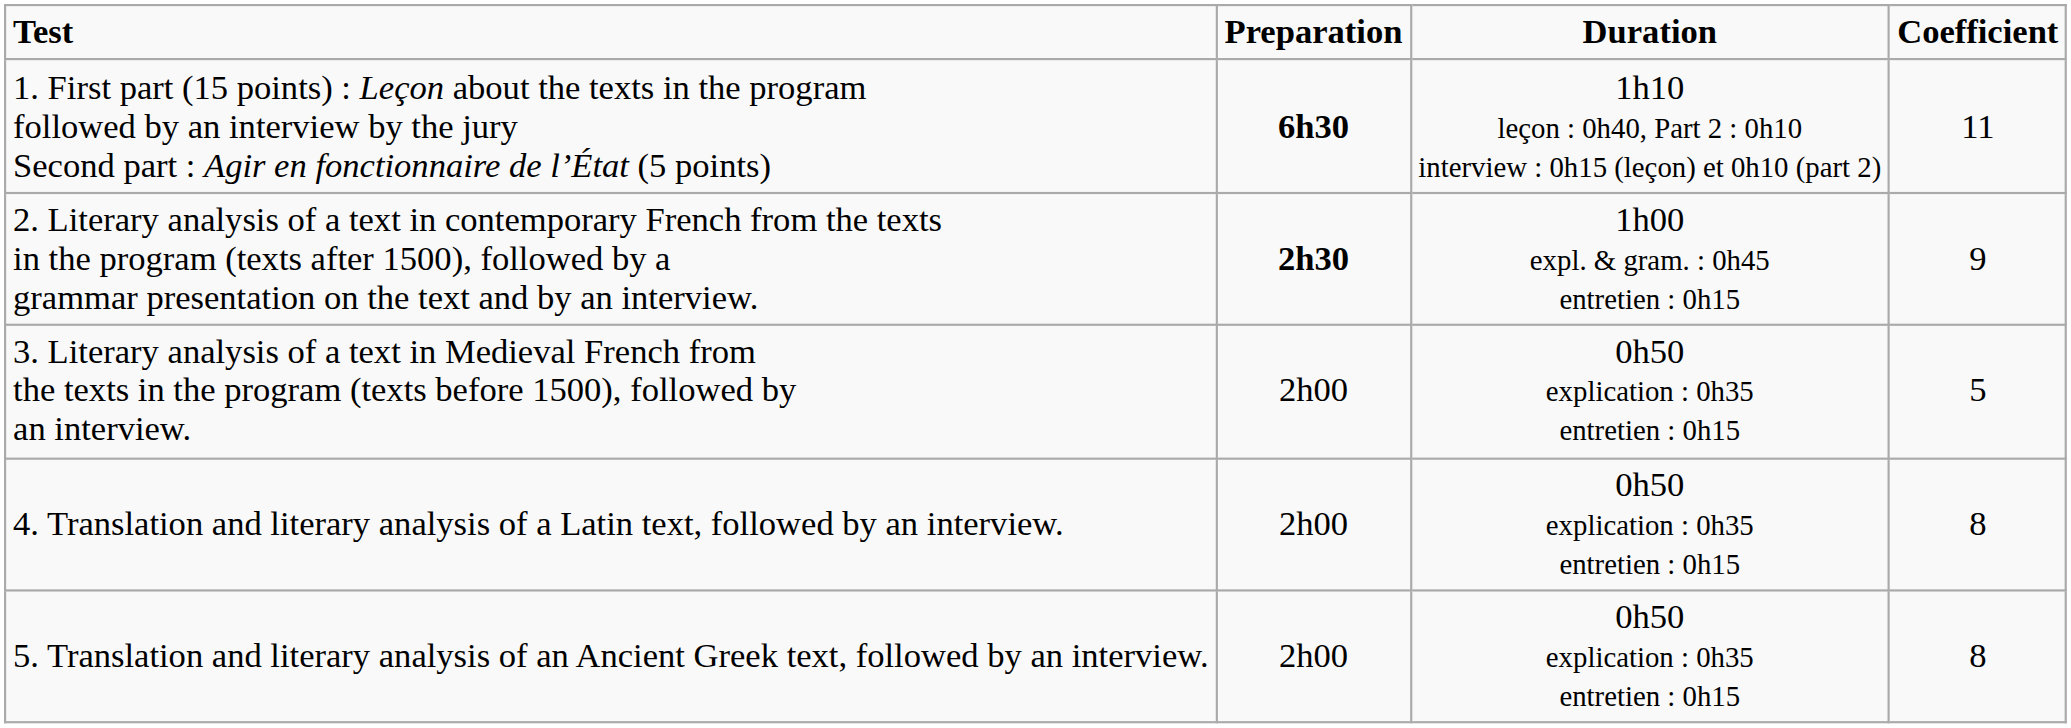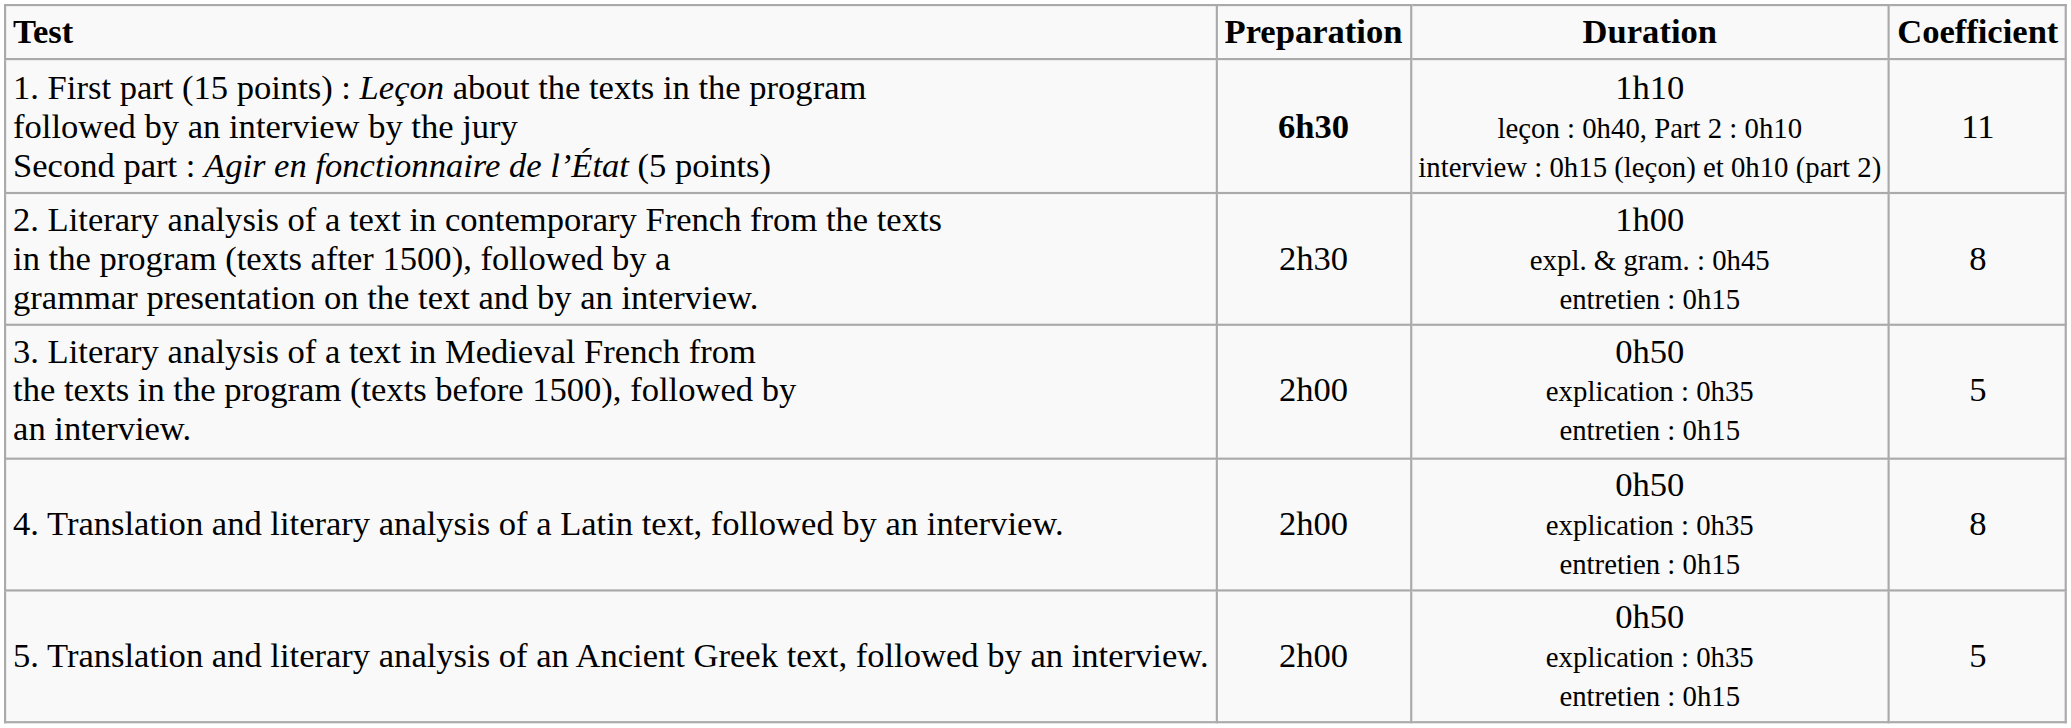row 3 | Preparation: bold -> normal
row 3 | Coefficient: 9 -> 8
row 6 | Coefficient: 8 -> 5
